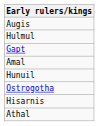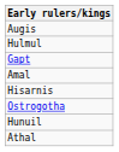row 6 | column 1: Hunuil -> Hisarnis
row 8 | column 1: Hisarnis -> Hunuil
